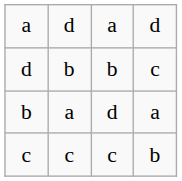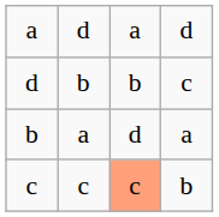row 4 | column 3: no background -> lightsalmon background
